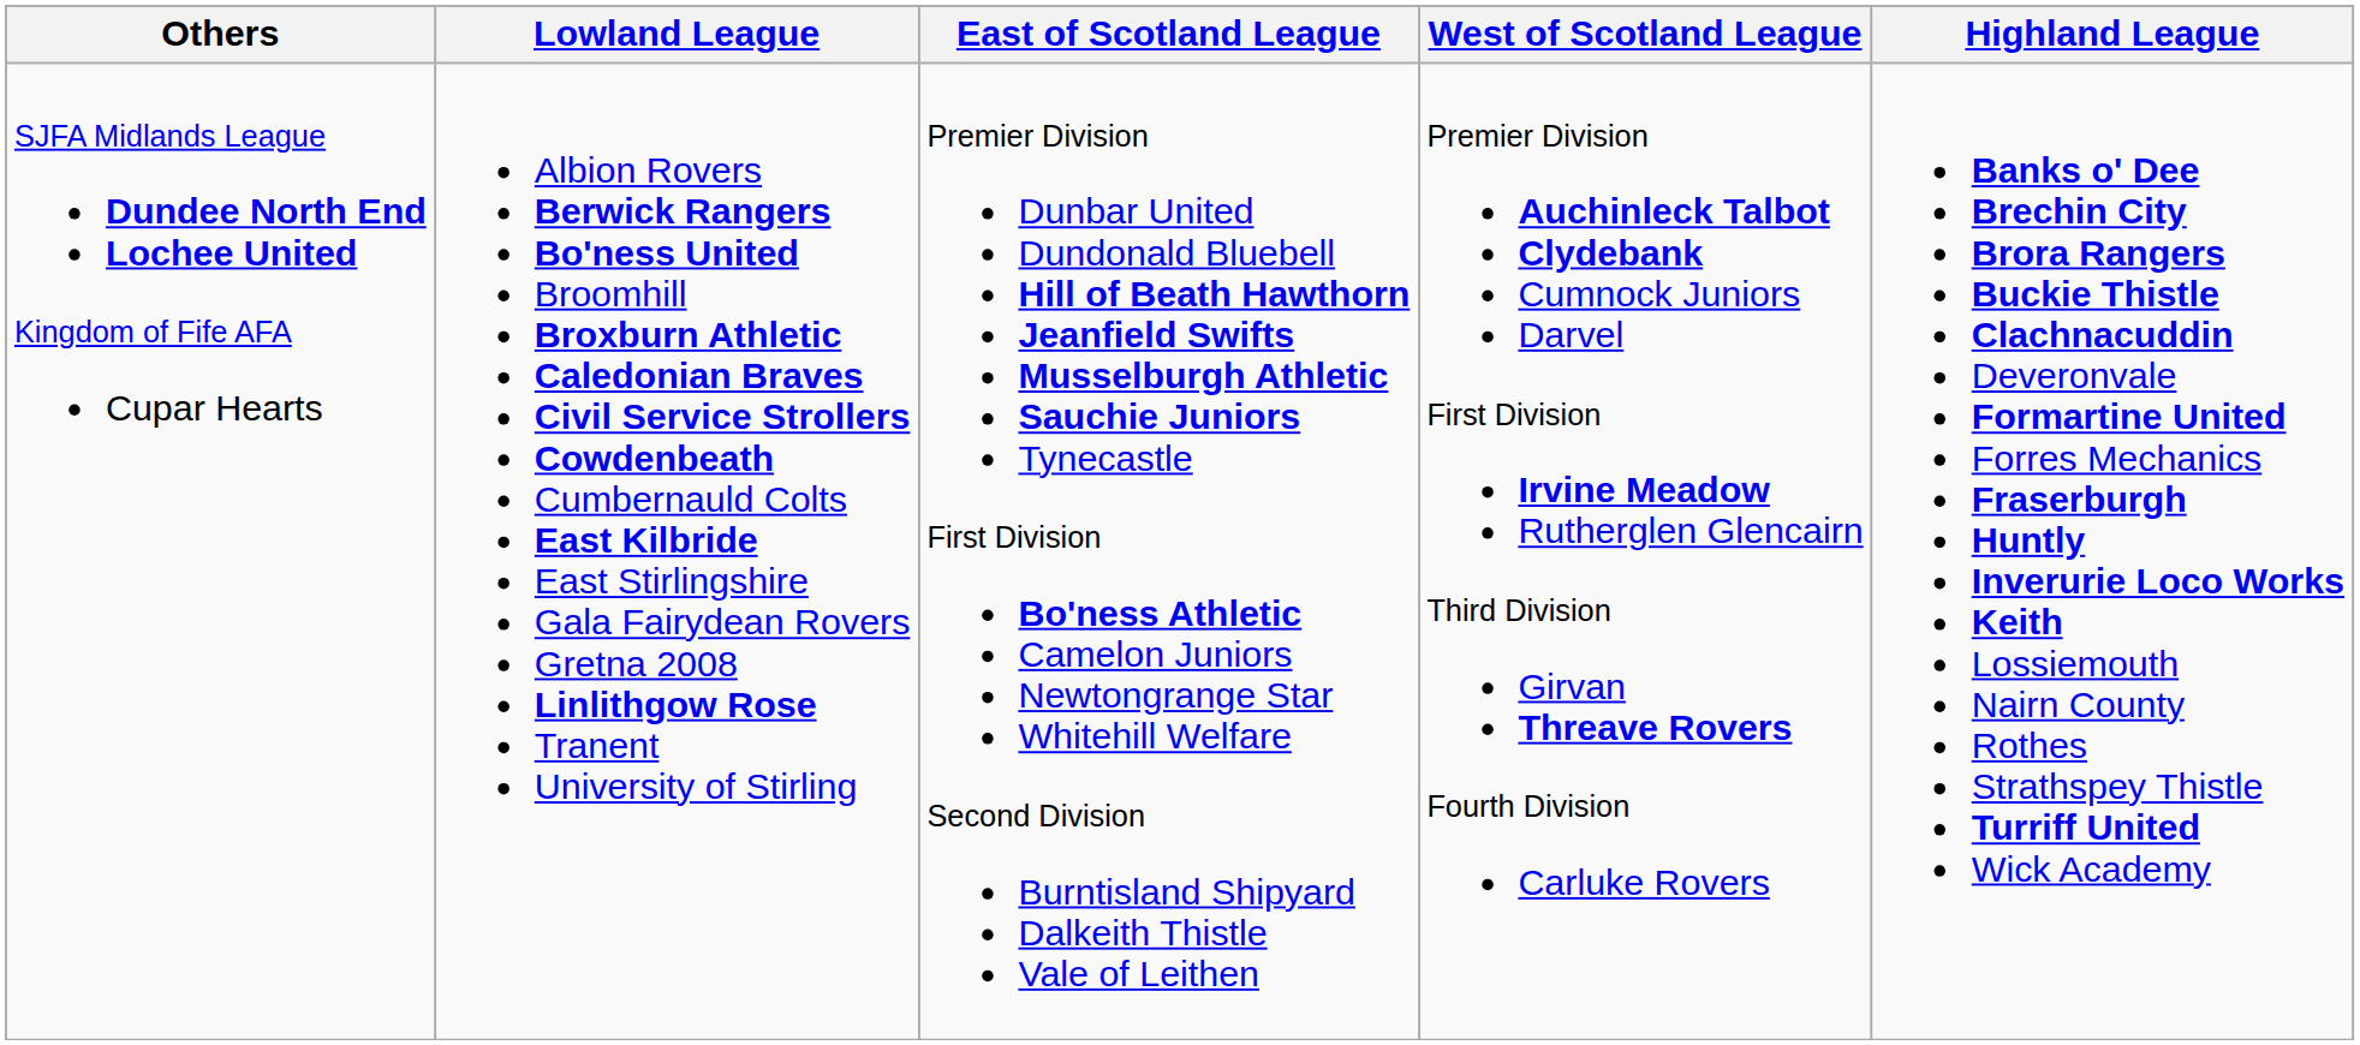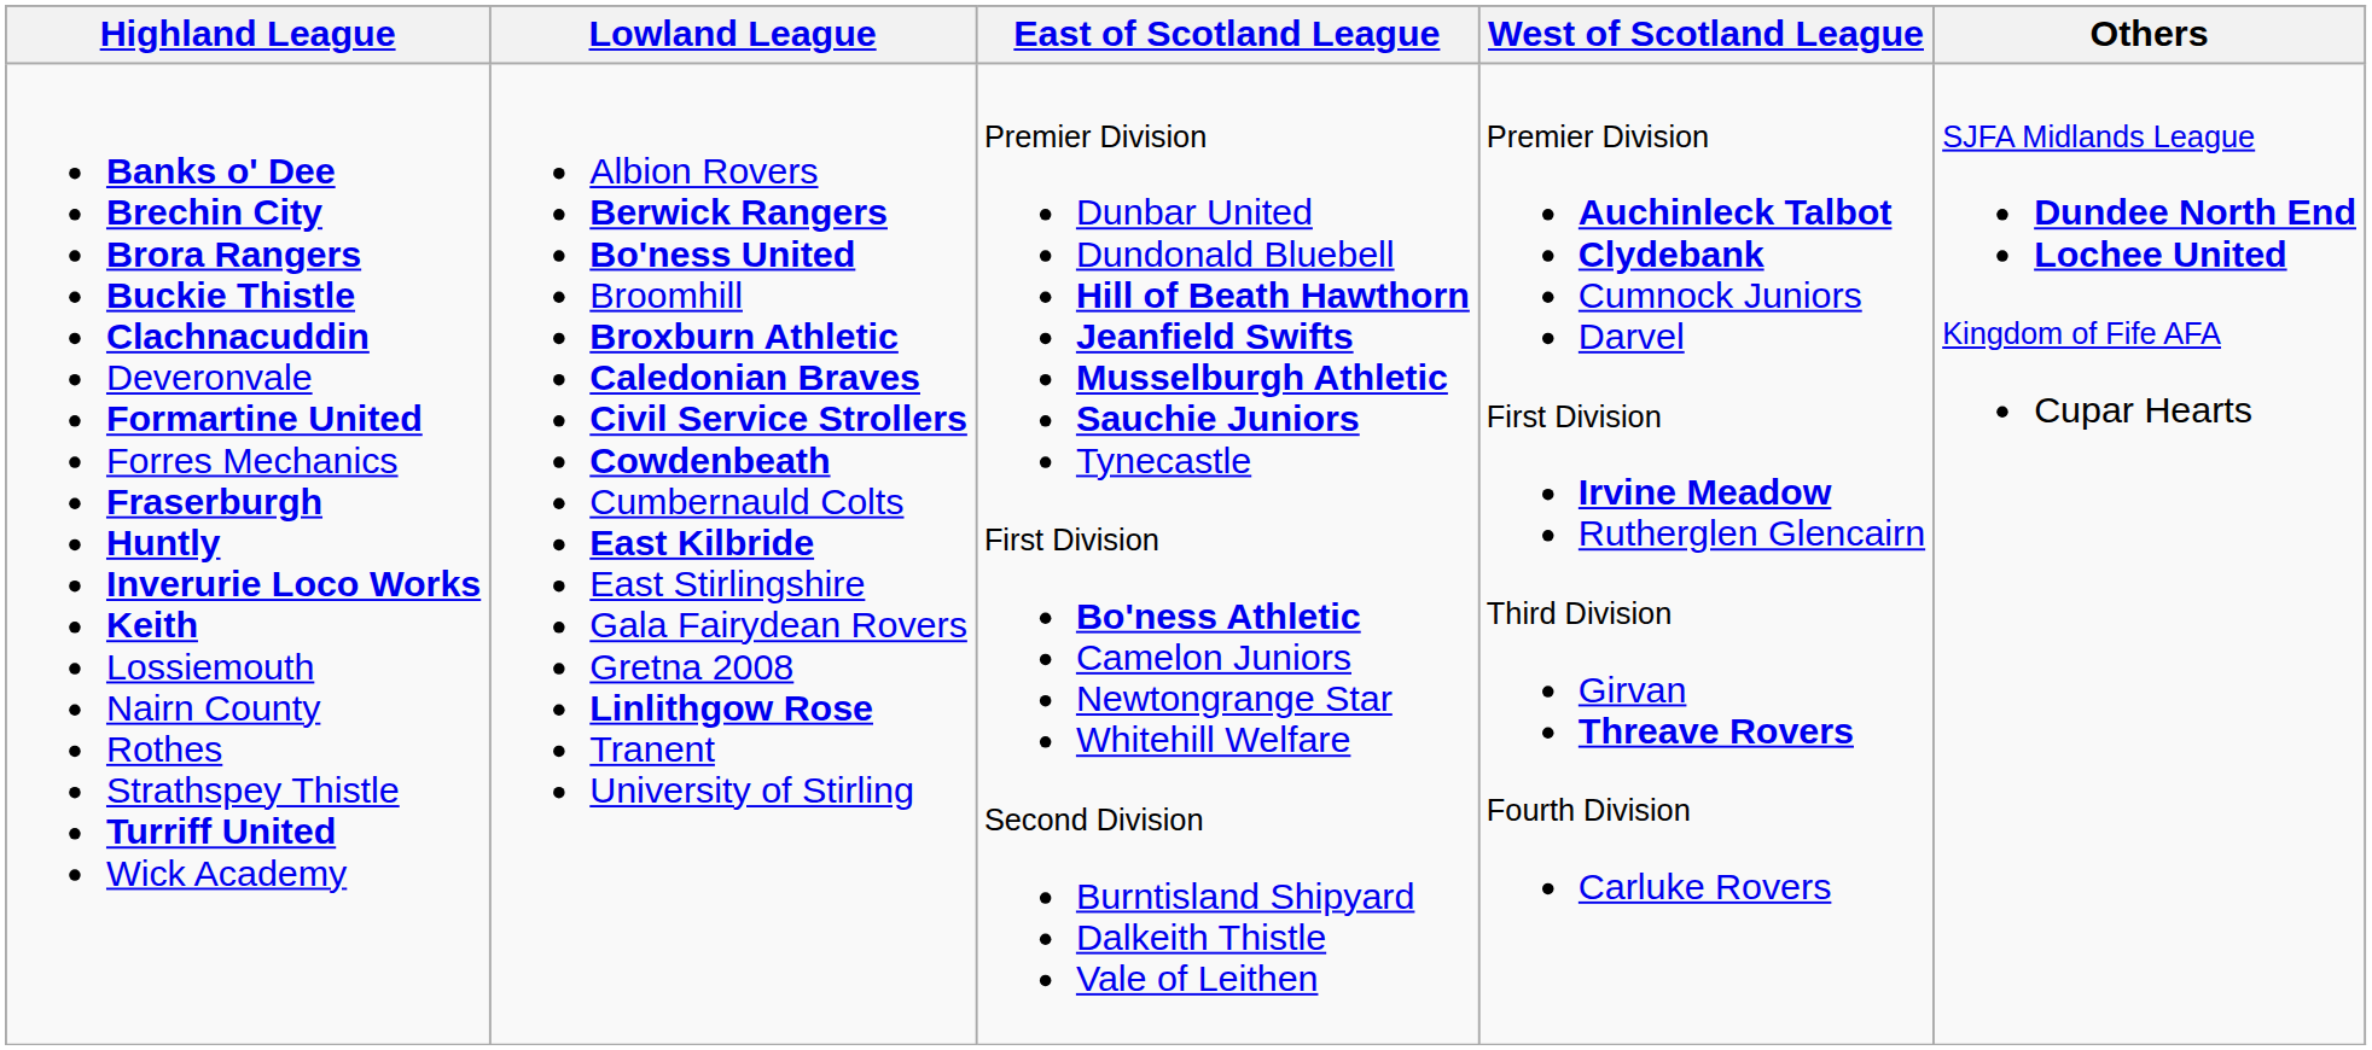columns swapped: Highland League <-> Others
